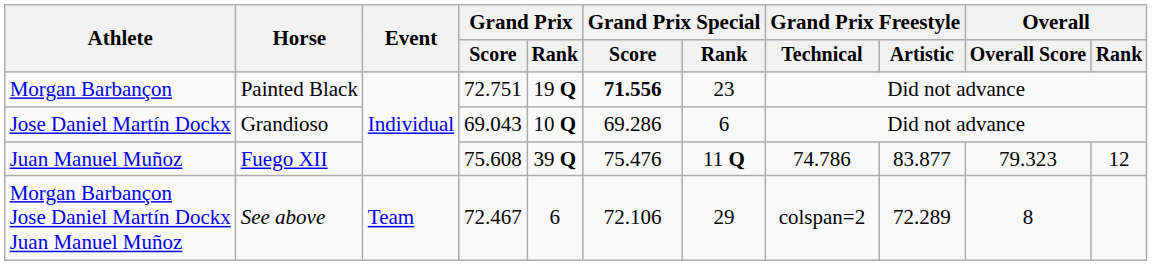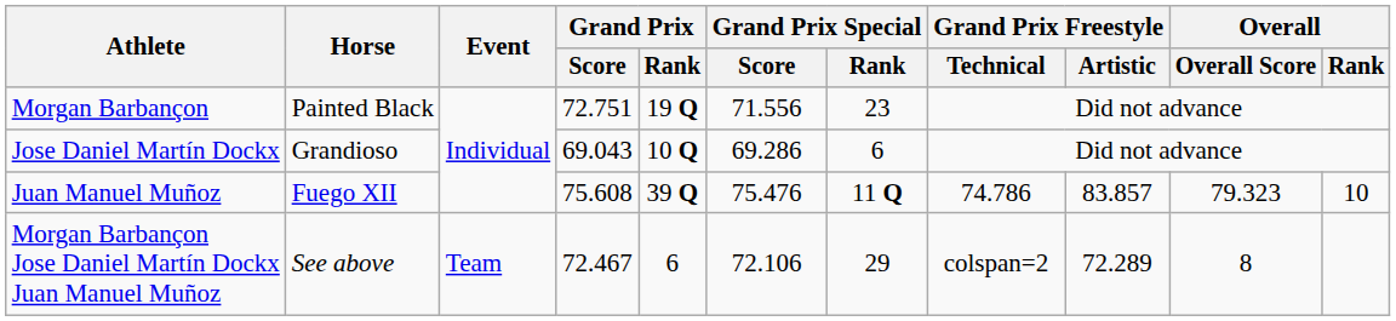Morgan Barbançon | Grand Prix Special / Score: bold -> normal
Juan Manuel Muñoz | Grand Prix Freestyle / Artistic: 83.877 -> 83.857
Juan Manuel Muñoz | Overall / Rank: 12 -> 10
